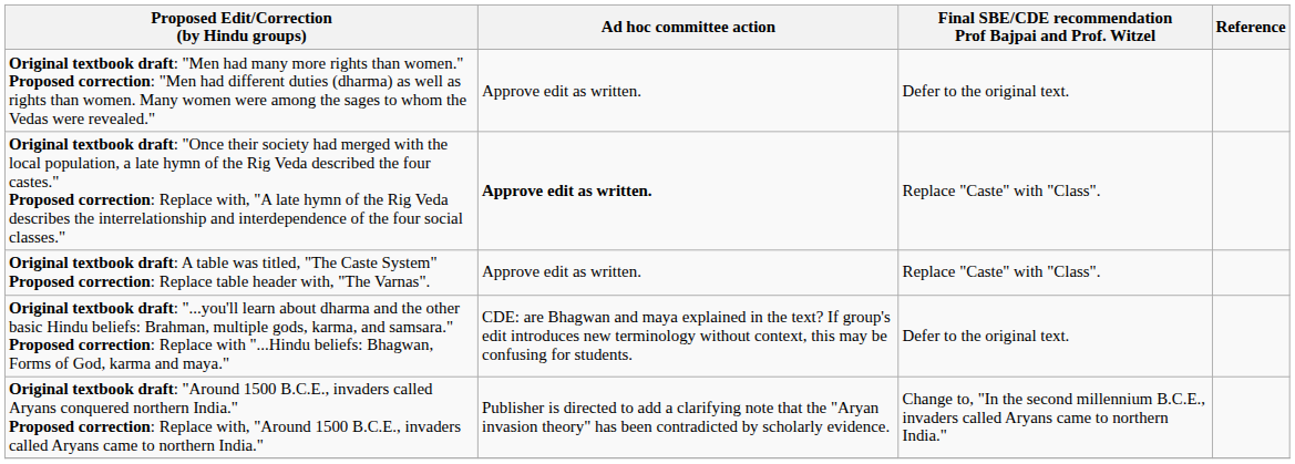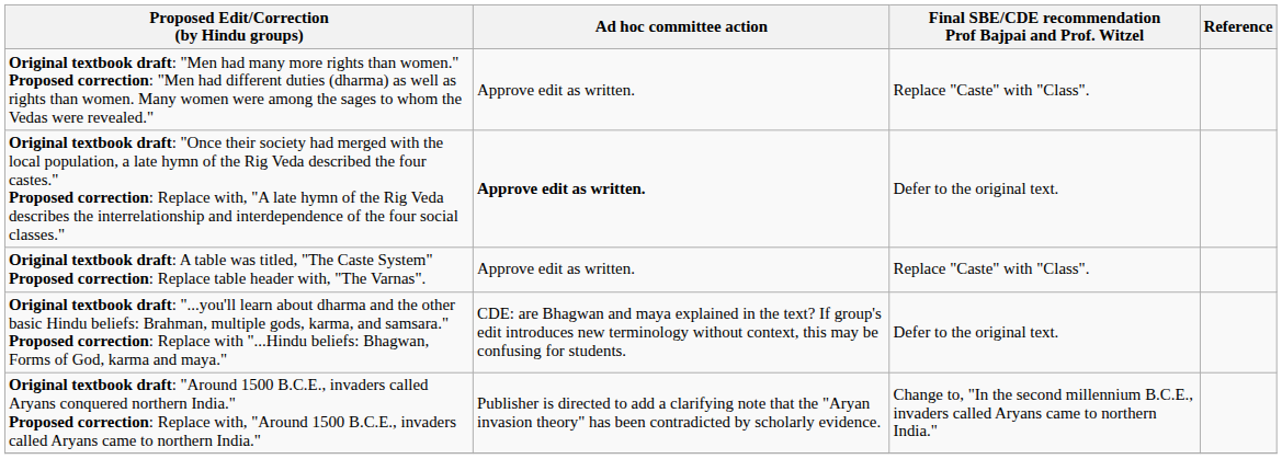row 2 | Final SBE/CDE recommendation Prof Bajpai and Prof. Witzel: Defer to the original text. -> Replace "Caste" with "Class".
row 3 | Final SBE/CDE recommendation Prof Bajpai and Prof. Witzel: Replace "Caste" with "Class". -> Defer to the original text.
